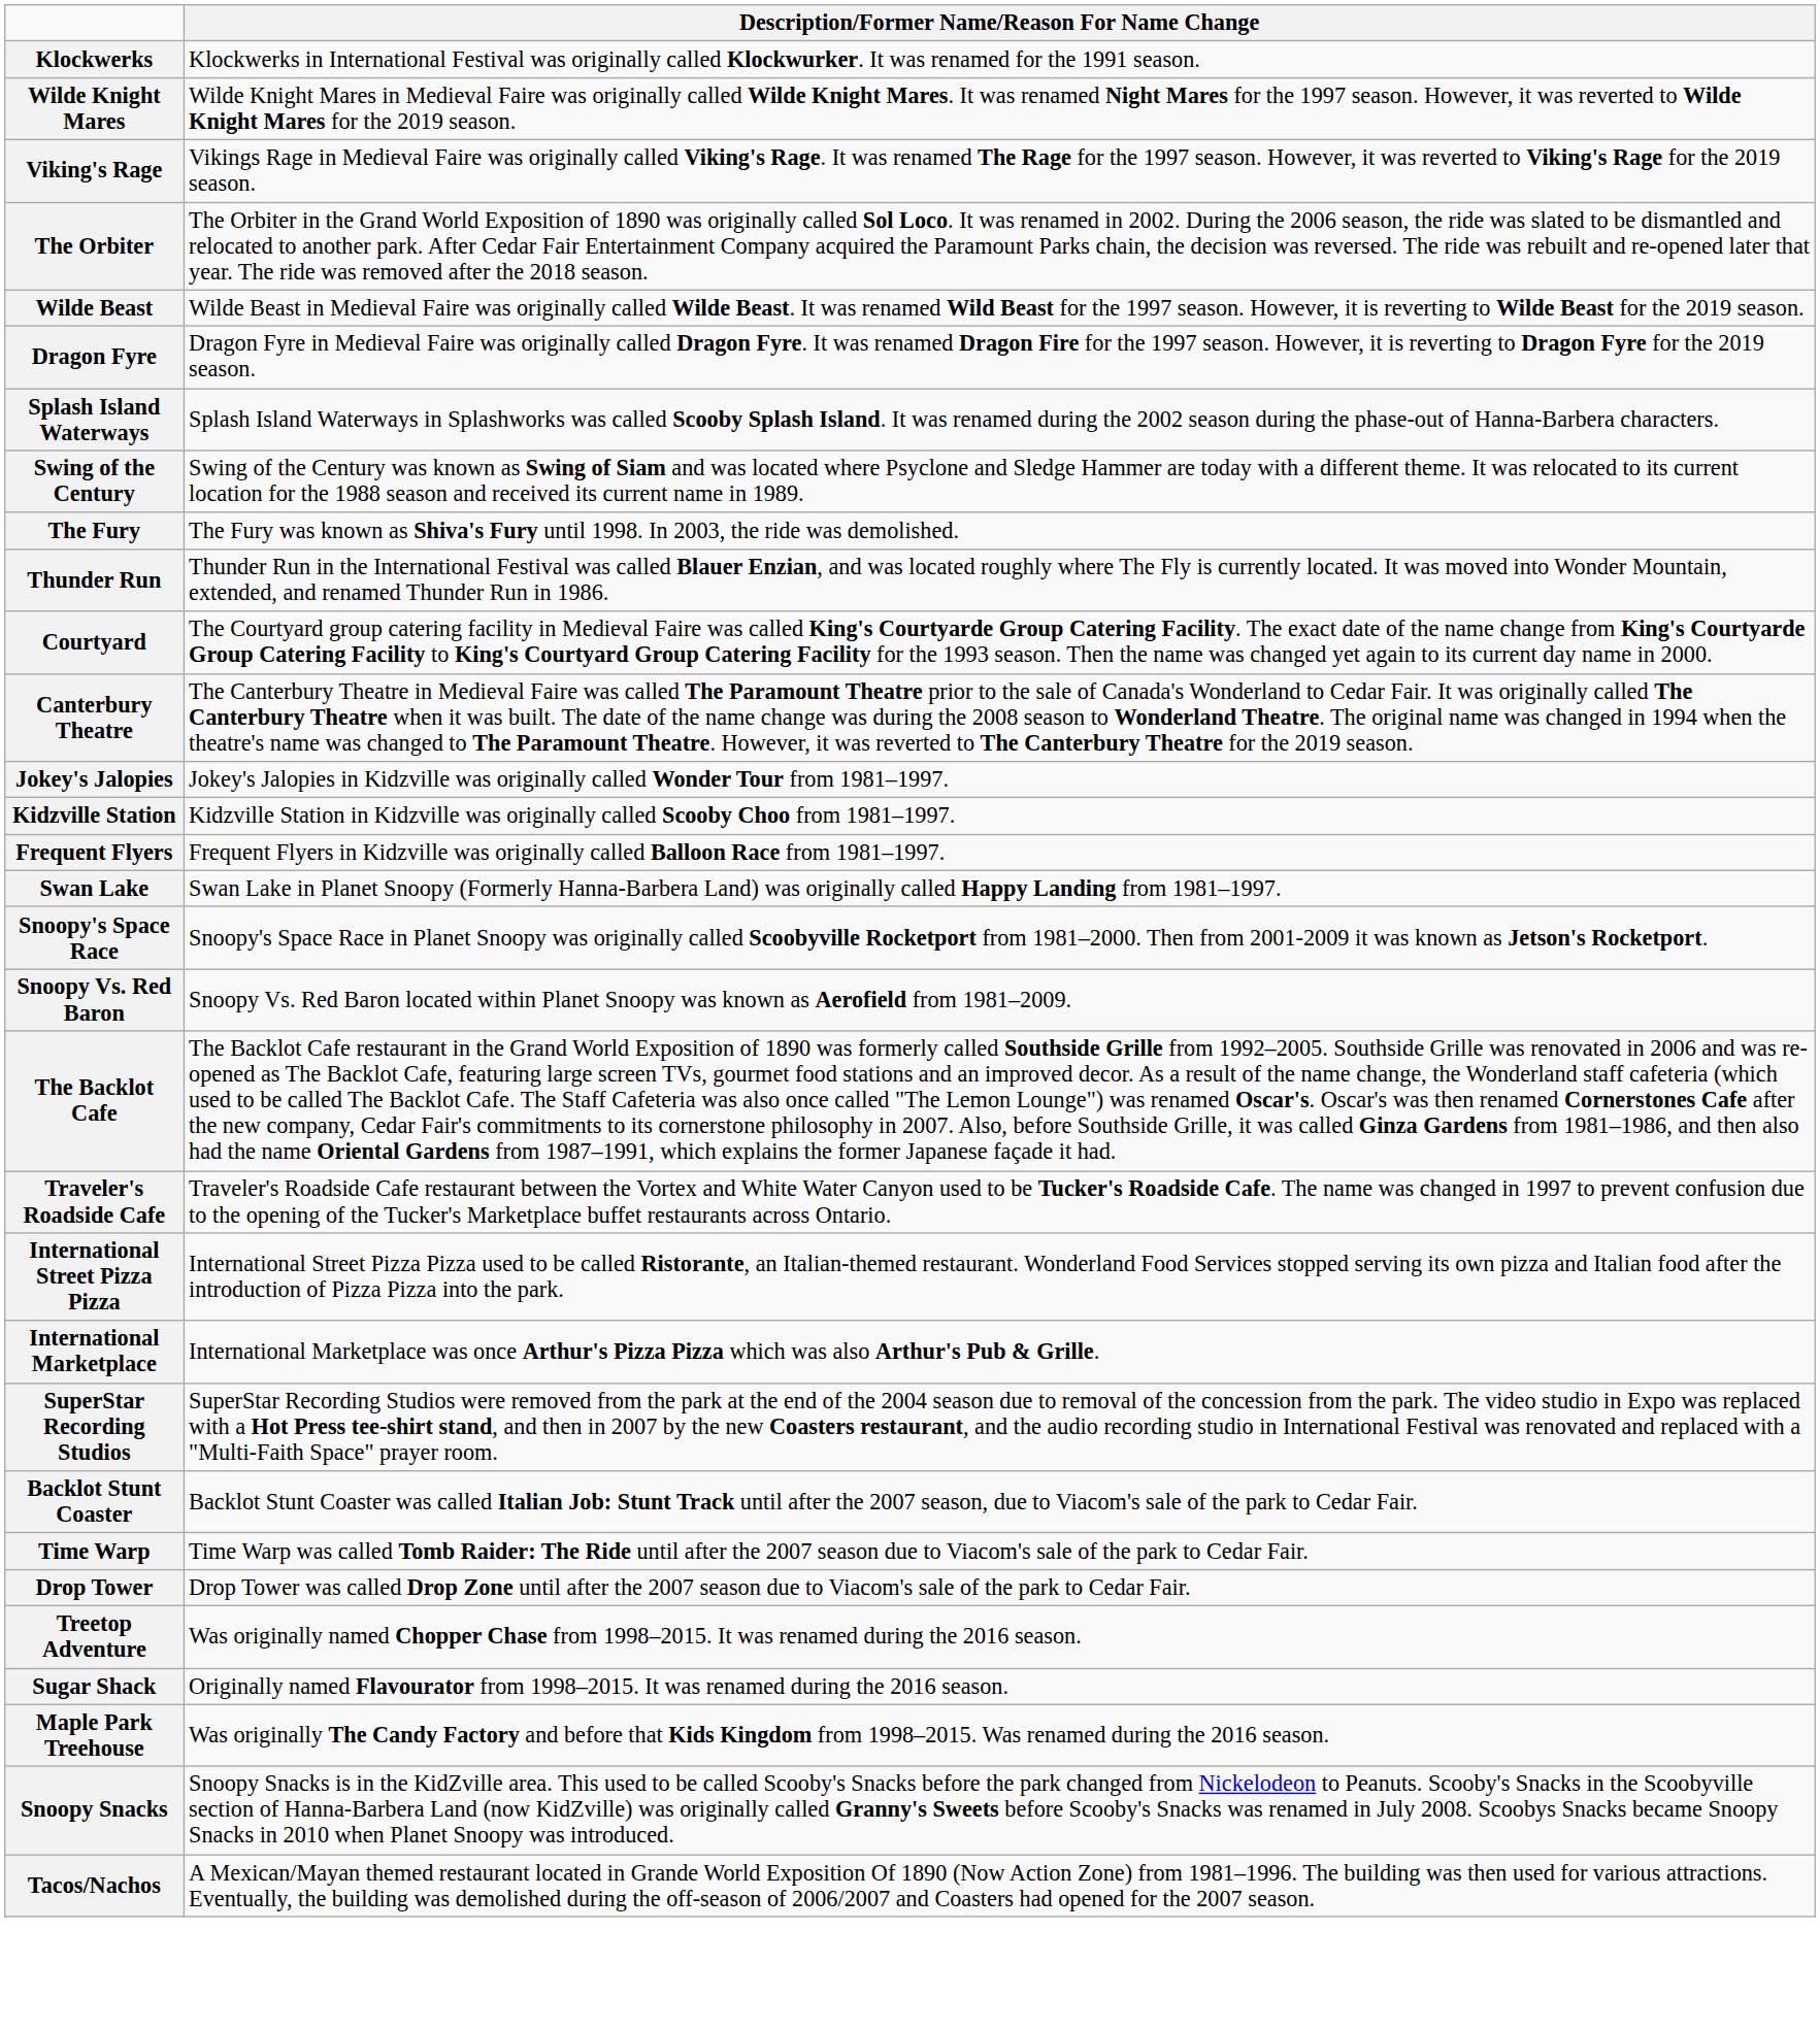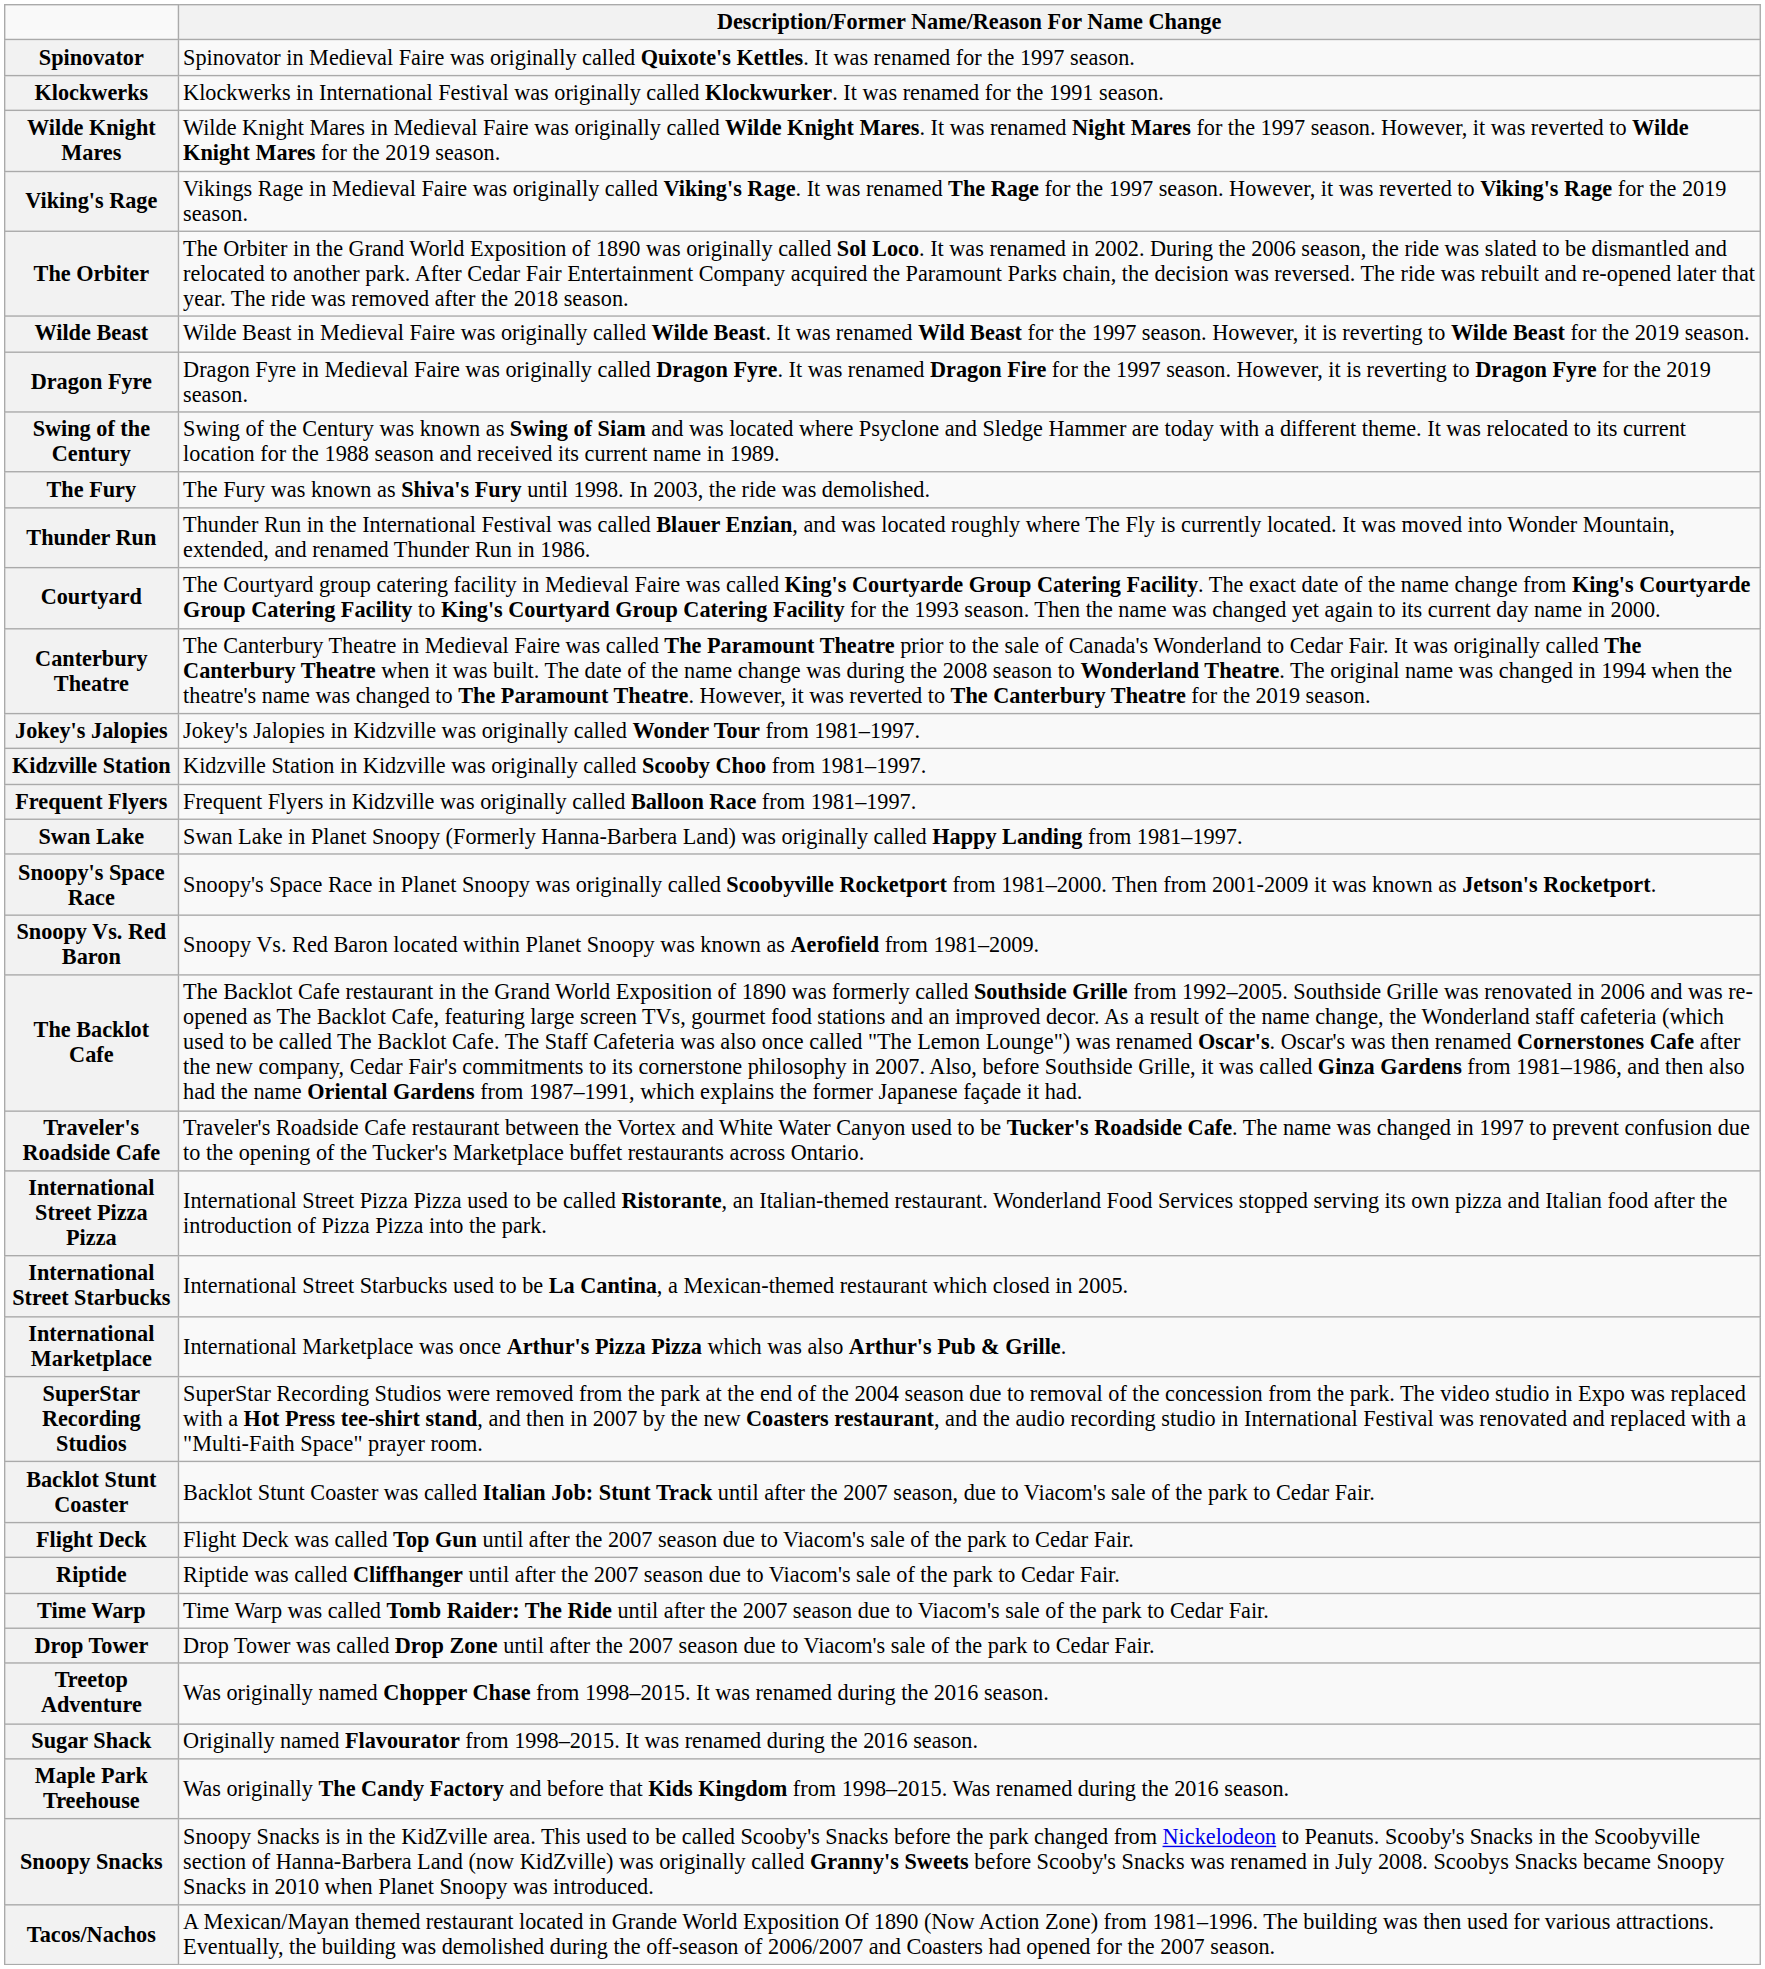+ row: Spinovator | Spinovator in Medieval Faire was originally called Quixote's Kettles. It was renamed for the 1997 season.
- row: Splash Island Waterways | Splash Island Waterways in Splashworks was called Scooby Splash Island. It was renamed during the 2002 season during the phase-out of Hanna-Barbera characters.
+ row: International Street Starbucks | International Street Starbucks used to be La Cantina, a Mexican-themed restaurant which closed in 2005.
+ row: Flight Deck | Flight Deck was called Top Gun until after the 2007 season due to Viacom's sale of the park to Cedar Fair.
+ row: Riptide | Riptide was called Cliffhanger until after the 2007 season due to Viacom's sale of the park to Cedar Fair.
